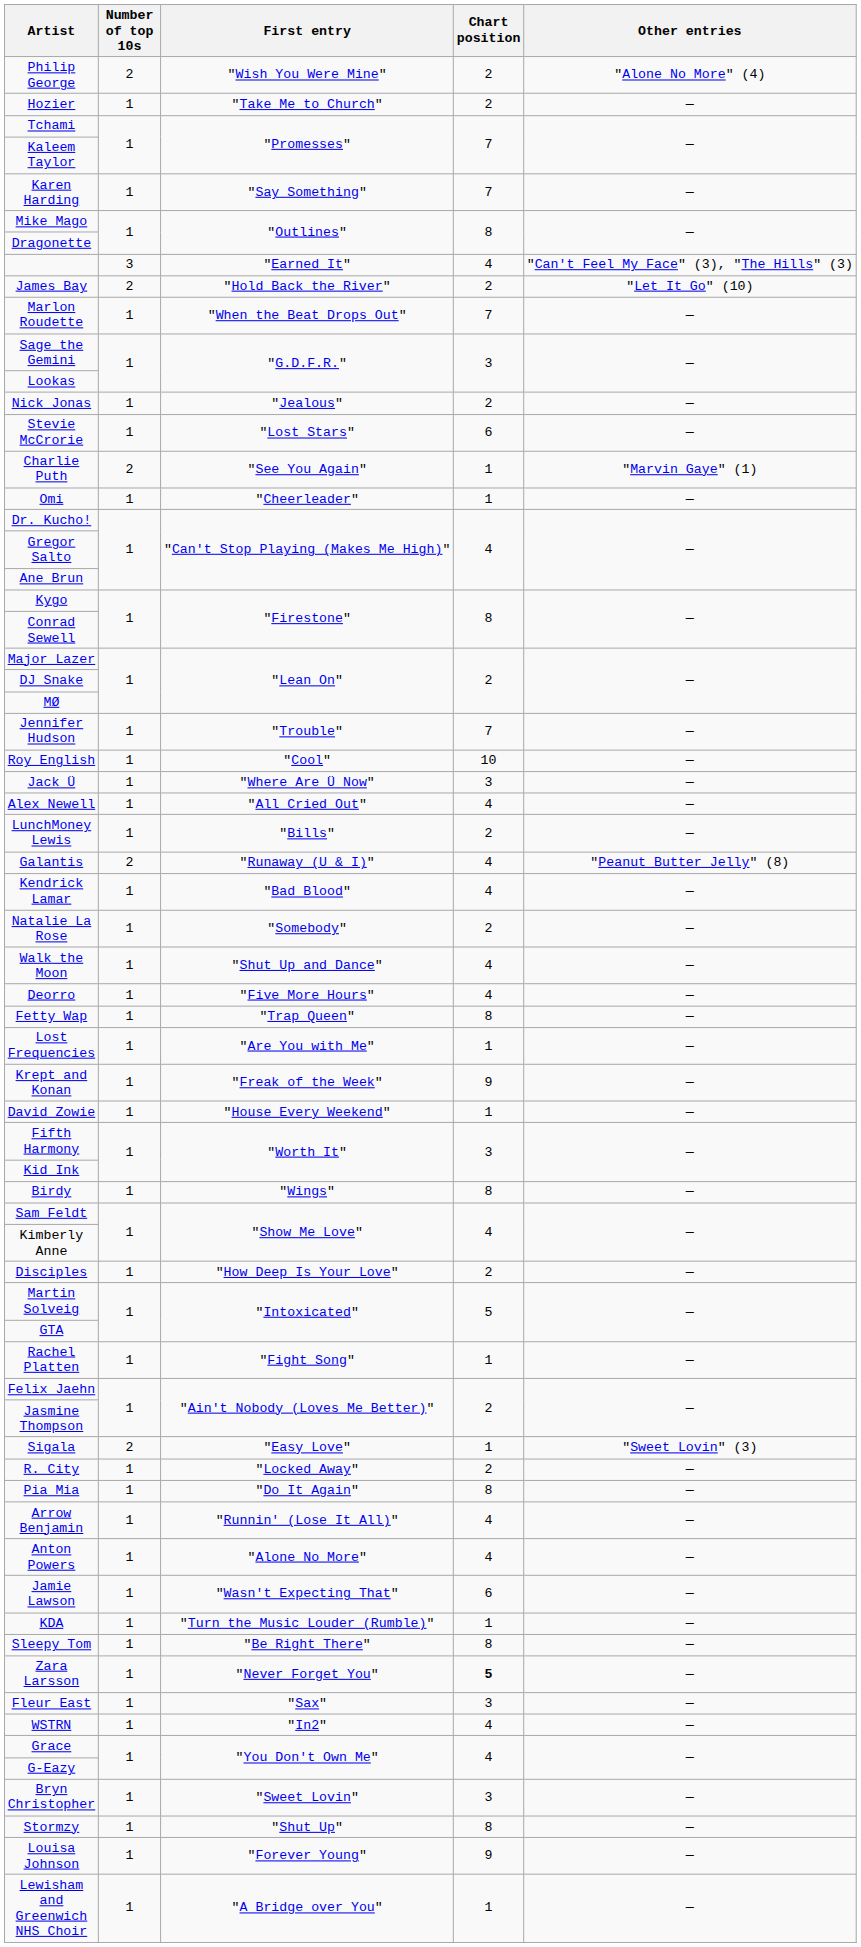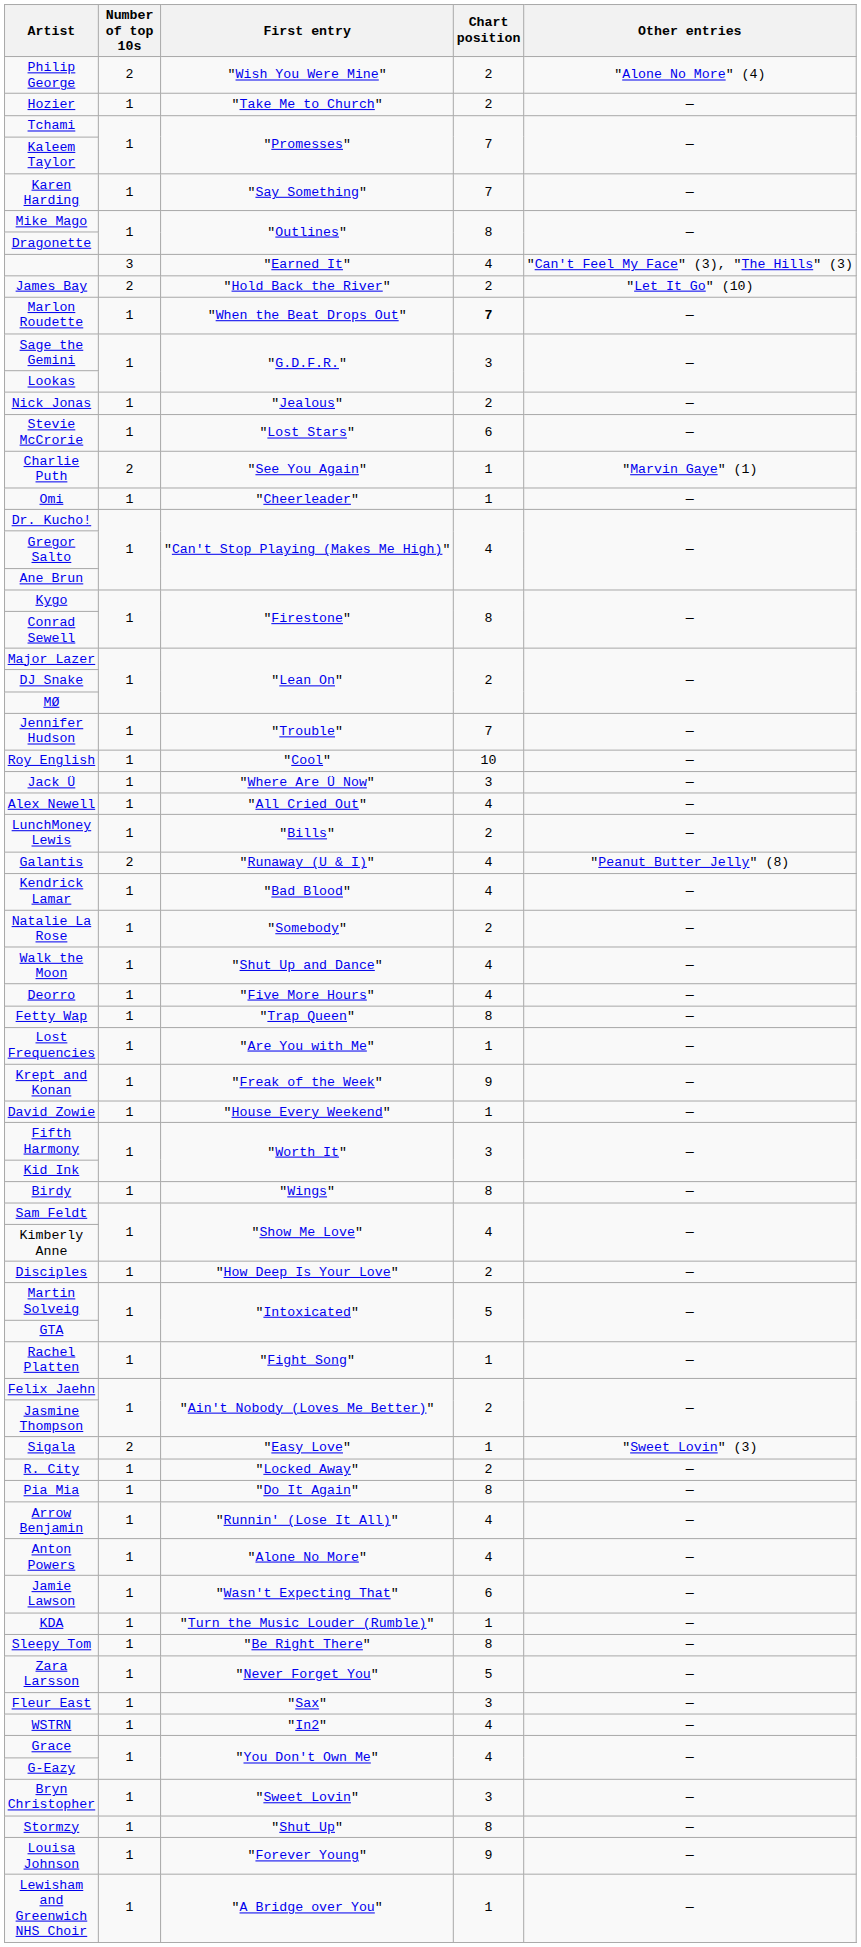Marlon Roudette | Chart position: normal -> bold
Zara Larsson | Chart position: bold -> normal
